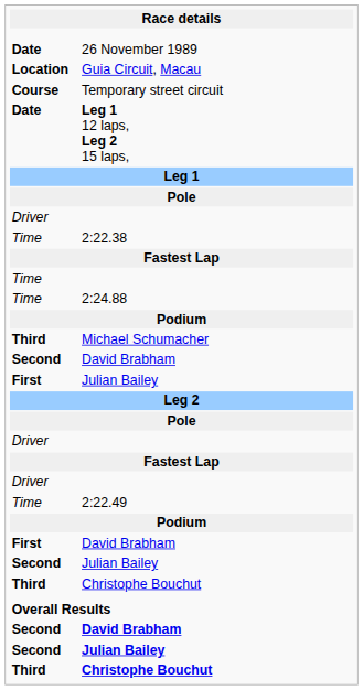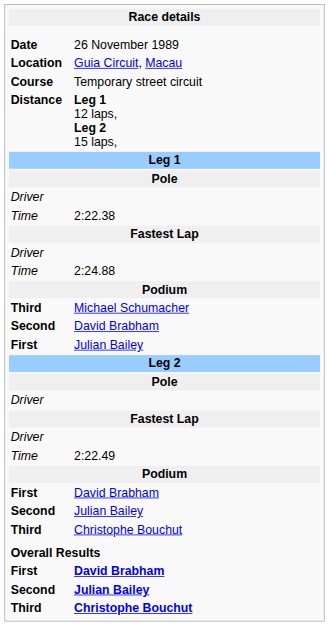row 5 | column 1: Date -> Distance
row 11 | column 1: Time -> Driver
row 28 | column 1: Second -> First
